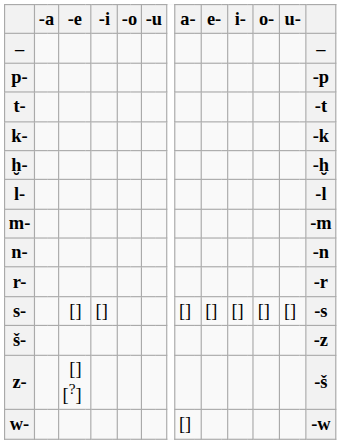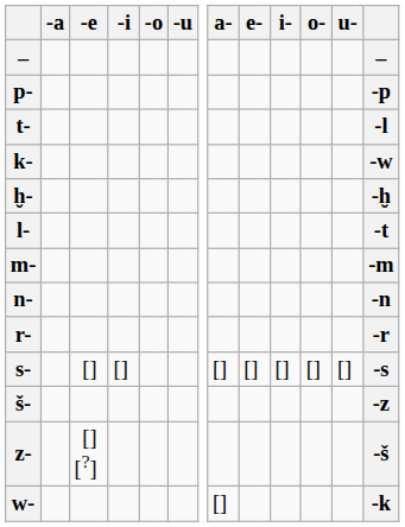t- | column 23: -t -> -l
k- | column 23: -k -> -w
l- | column 23: -l -> -t
w- | column 23: -w -> -k
